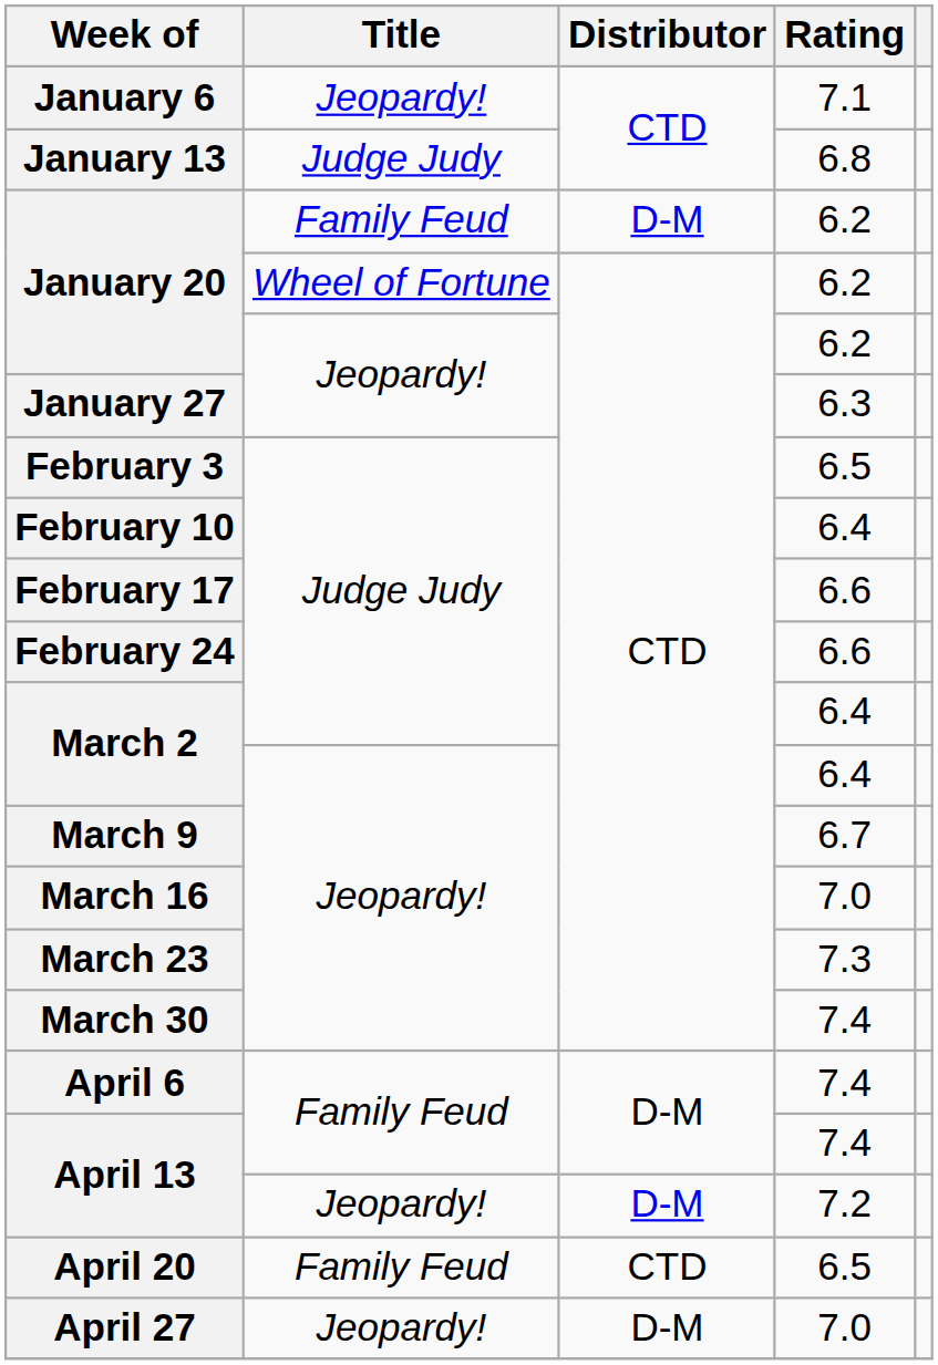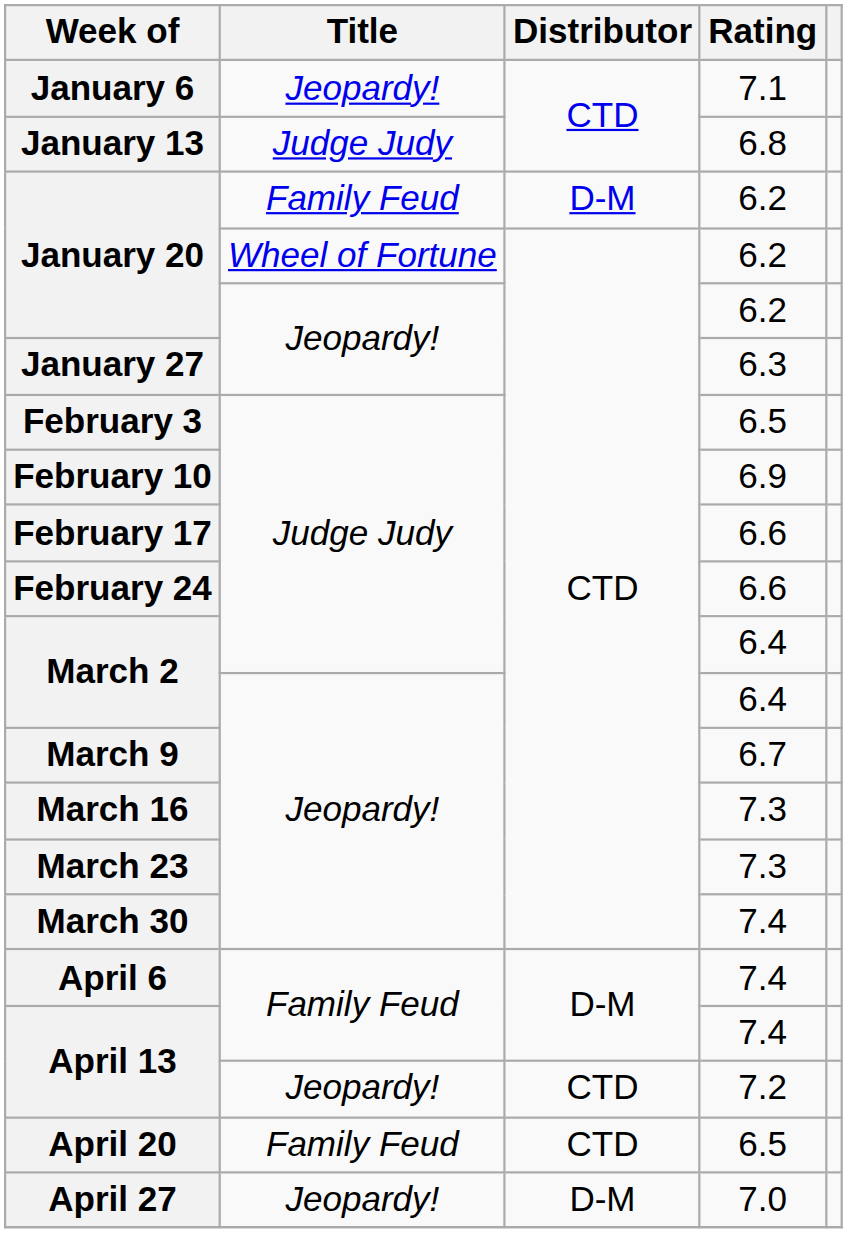February 10 | Rating: 6.4 -> 6.9
March 16 | Rating: 7.0 -> 7.3
April 13 / Jeopardy! | Distributor: D-M -> CTD
